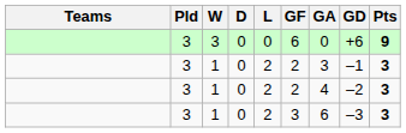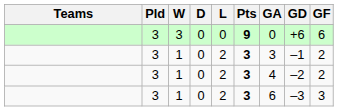columns swapped: GF <-> Pts
